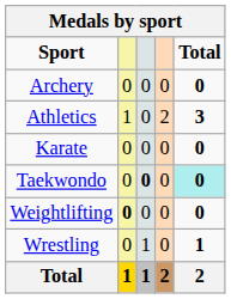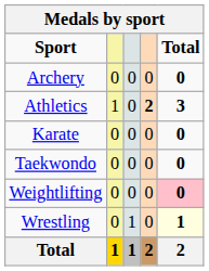Athletics | column 4: normal -> bold
Taekwondo | column 3: bold -> normal
Taekwondo | Total: paleturquoise background -> no background
Weightlifting | column 2: bold -> normal
Weightlifting | Total: no background -> pink background
Wrestling | Total: no background -> lightyellow background
